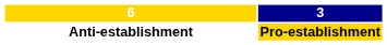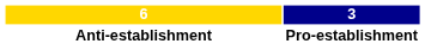Anti-establishment | 3: gold background -> no background
